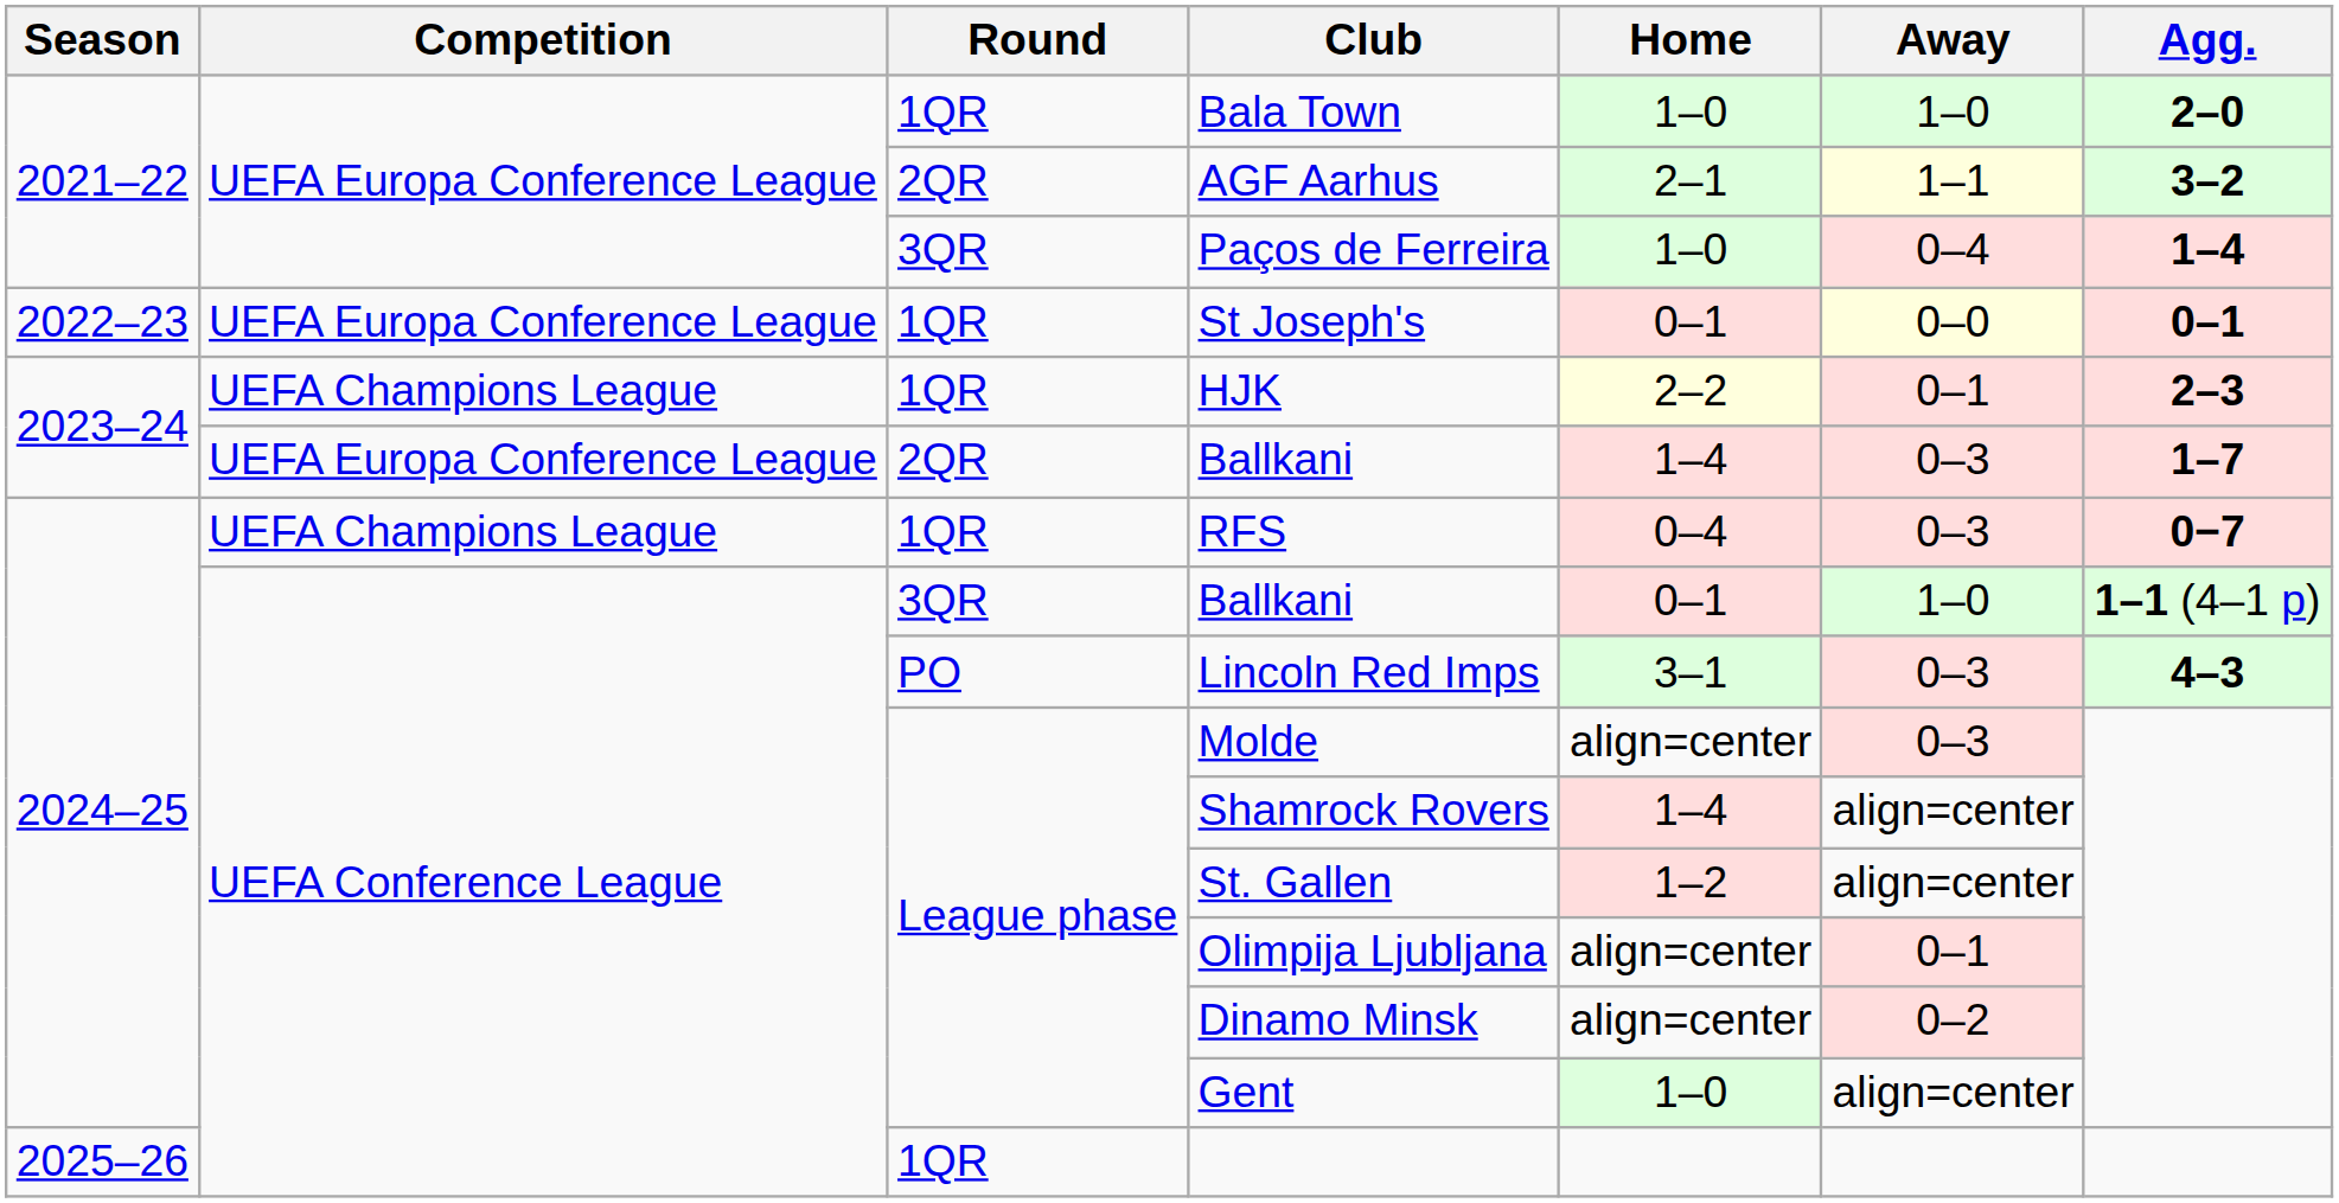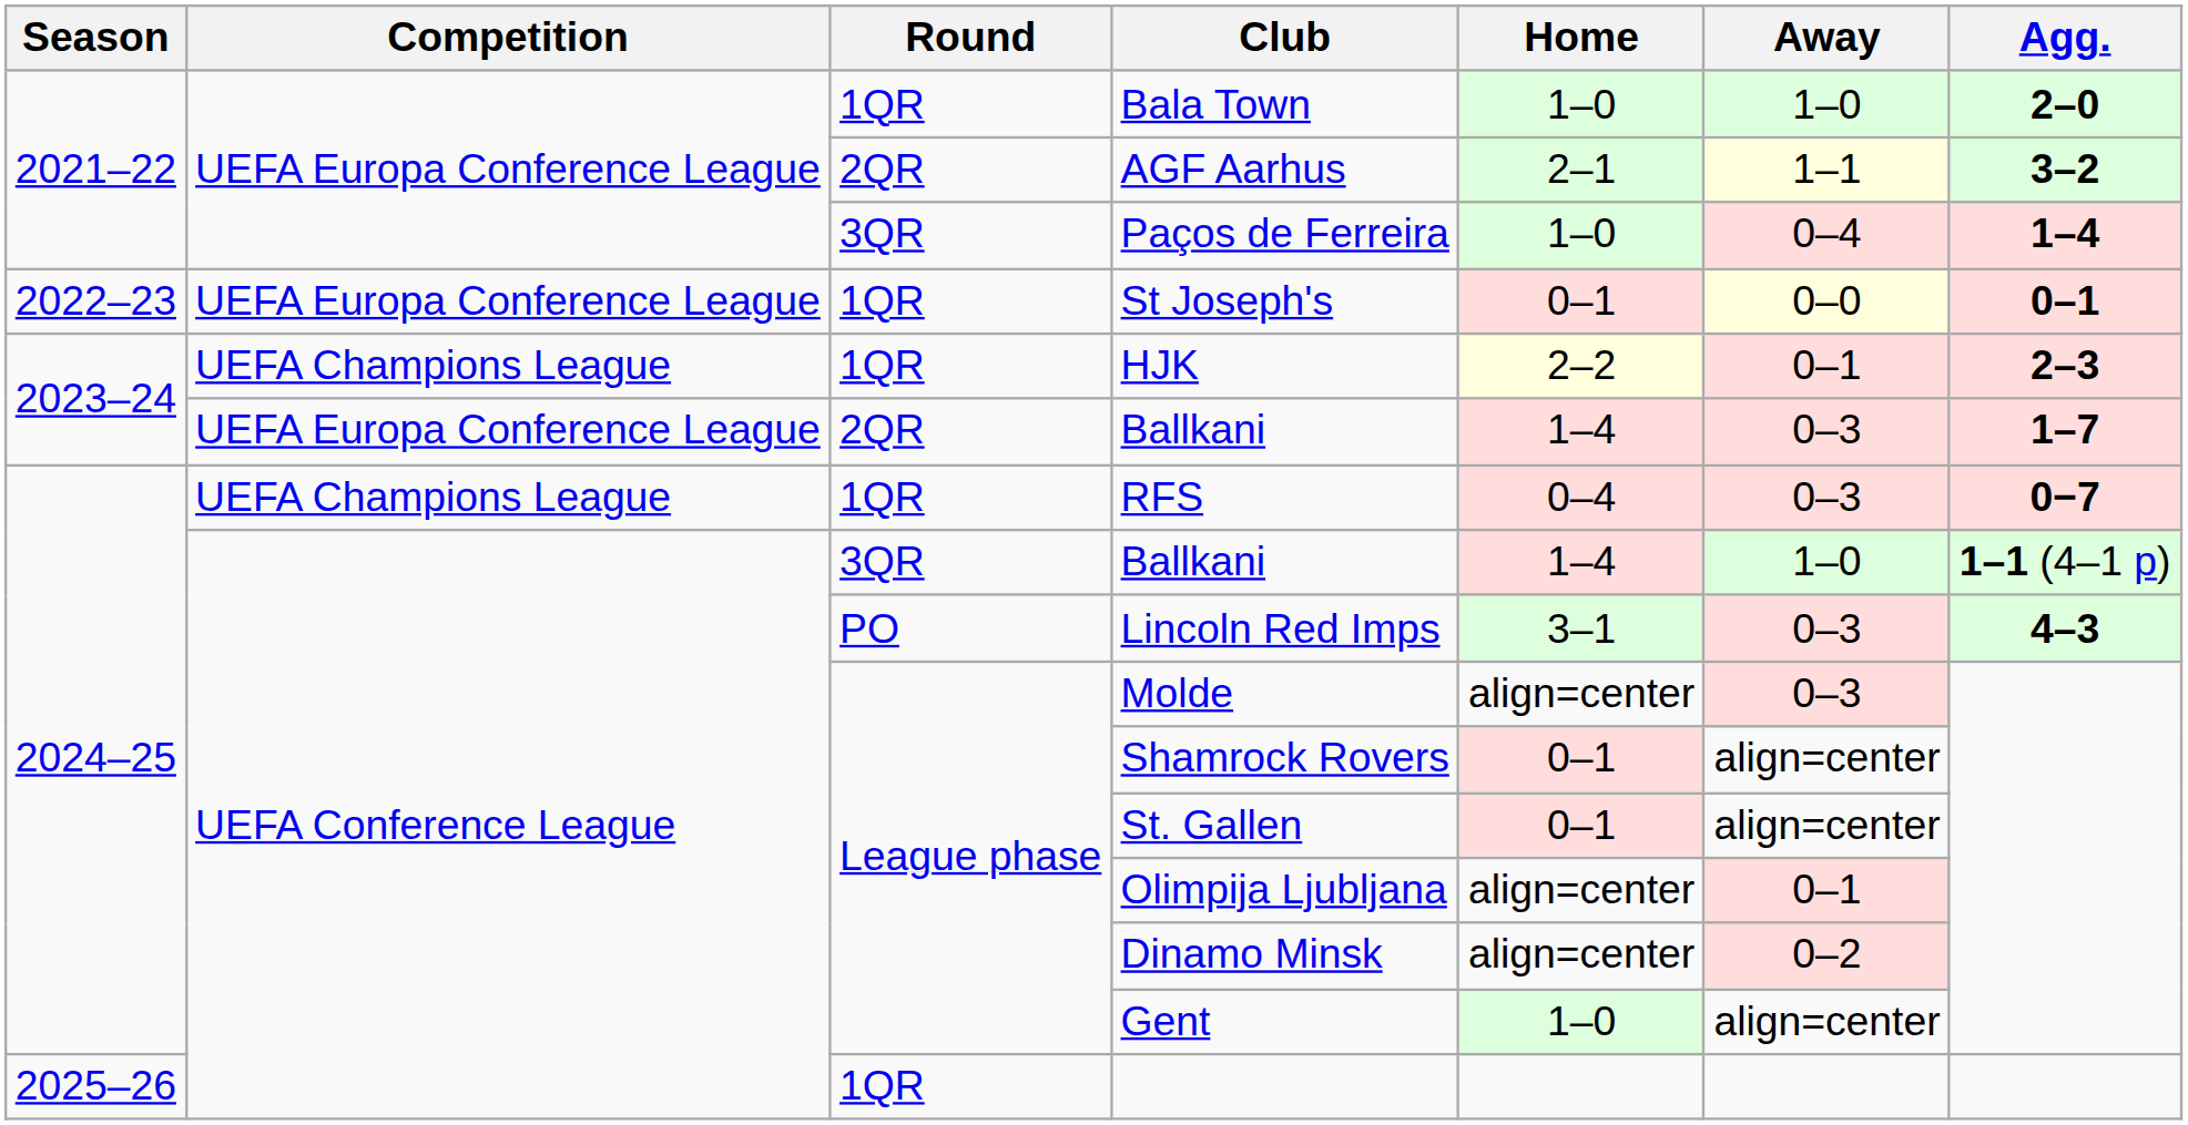2024–25 / Ballkani | Home: 0–1 -> 1–4
Shamrock Rovers | Home: 1–4 -> 0–1
St. Gallen | Home: 1–2 -> 0–1
